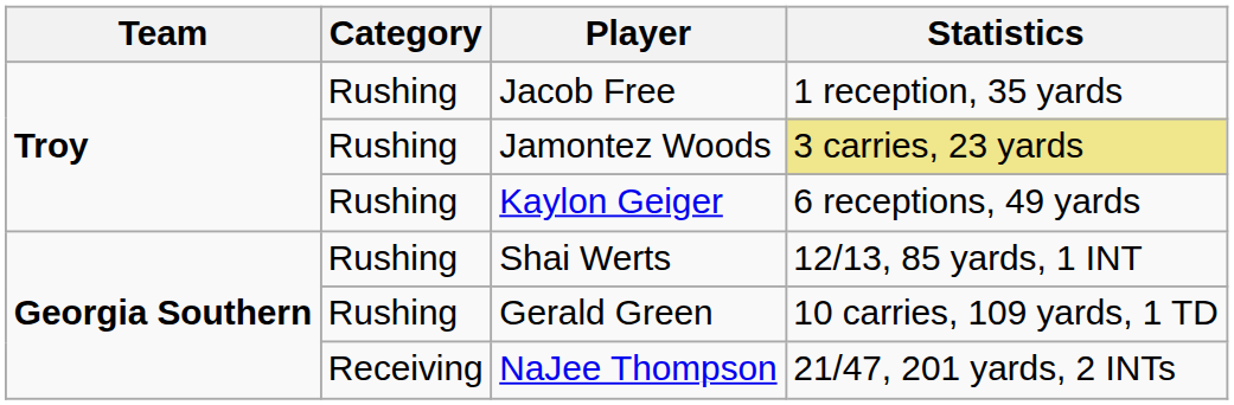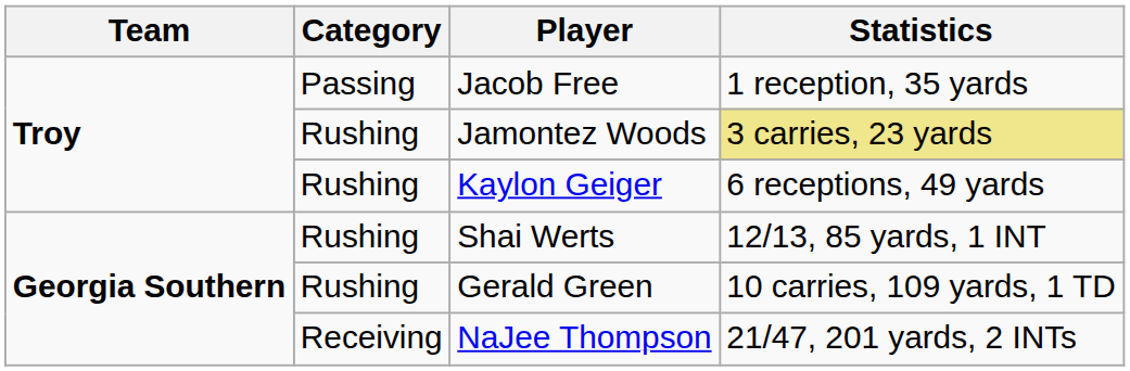Jacob Free | Category: Rushing -> Passing
